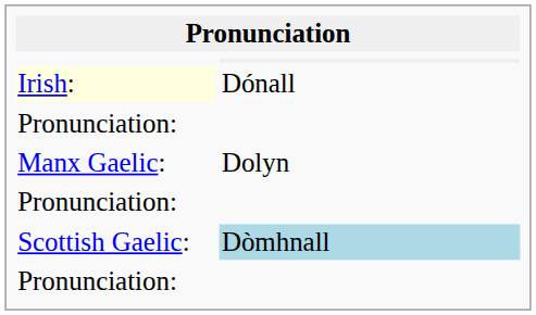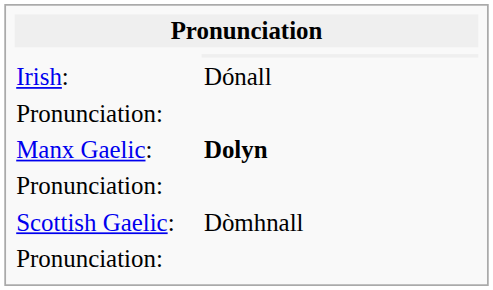Irish: | column 1: lightyellow background -> no background
Manx Gaelic: | column 2: normal -> bold
Scottish Gaelic: | column 2: lightblue background -> no background
